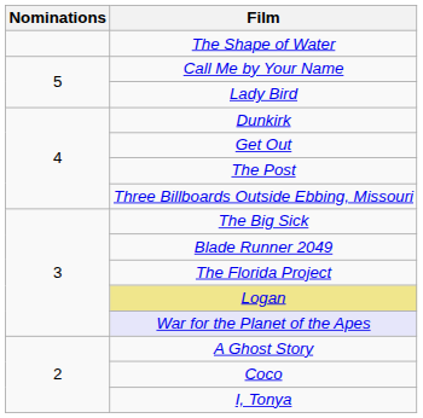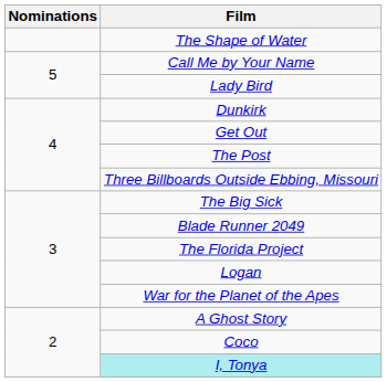Logan | Film: khaki background -> no background
War for the Planet of the Apes | Film: lavender background -> no background
I, Tonya | Film: no background -> paleturquoise background
